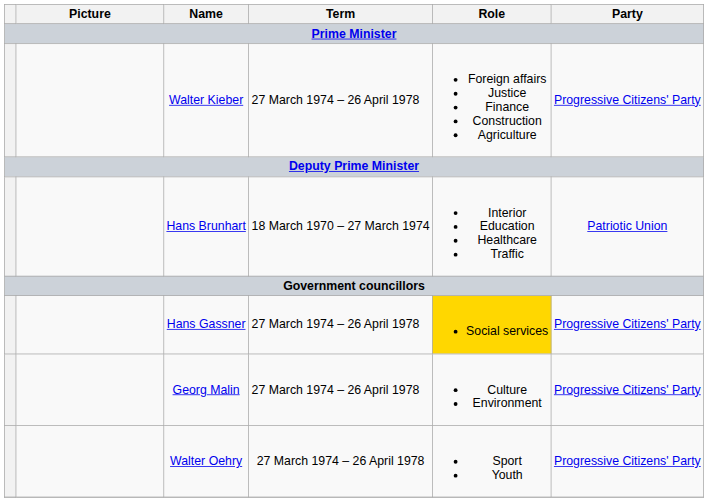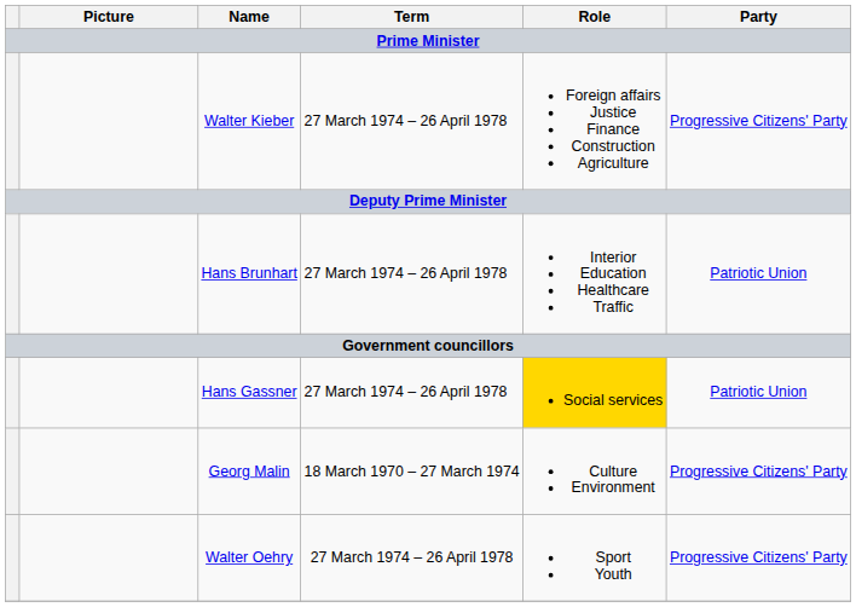Hans Brunhart | Term: 18 March 1970 – 27 March 1974 -> 27 March 1974 – 26 April 1978
Hans Gassner | Party: Progressive Citizens' Party -> Patriotic Union
Georg Malin | Term: 27 March 1974 – 26 April 1978 -> 18 March 1970 – 27 March 1974
